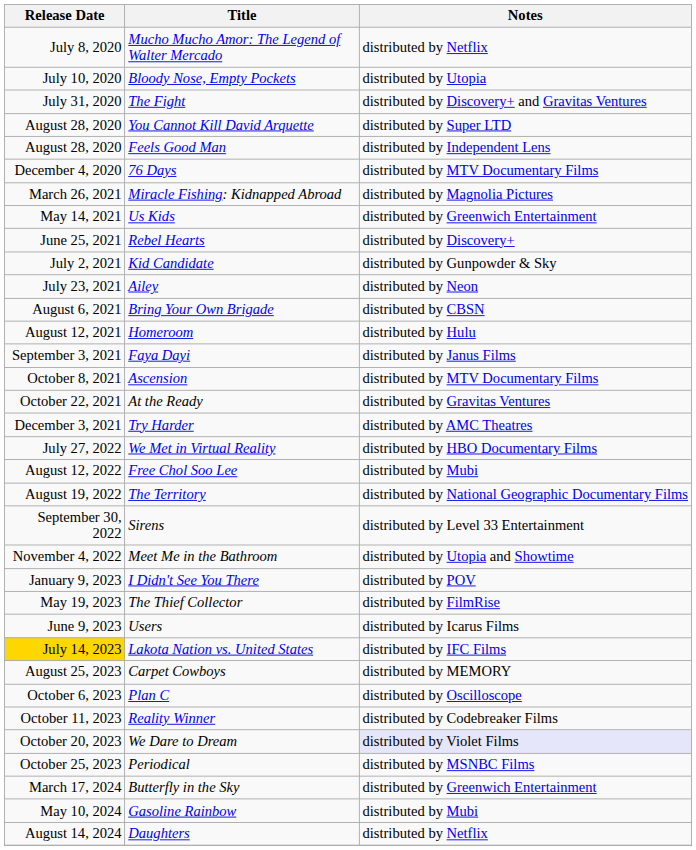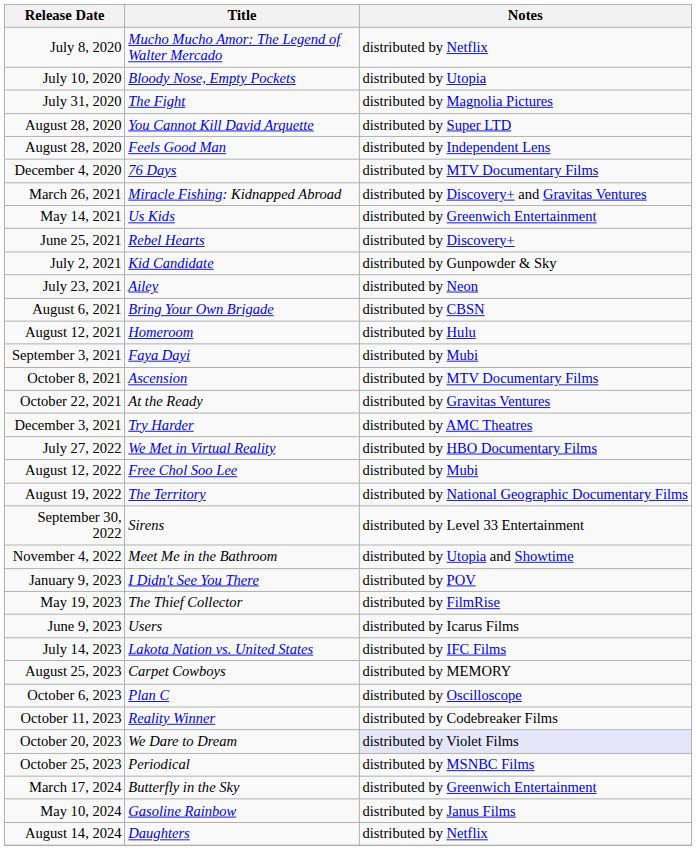The Fight | Notes: distributed by Discovery+ and Gravitas Ventures -> distributed by Magnolia Pictures
Miracle Fishing: Kidnapped Abroad | Notes: distributed by Magnolia Pictures -> distributed by Discovery+ and Gravitas Ventures
Faya Dayi | Notes: distributed by Janus Films -> distributed by Mubi
Lakota Nation vs. United States | Release Date: gold background -> no background
Gasoline Rainbow | Notes: distributed by Mubi -> distributed by Janus Films
